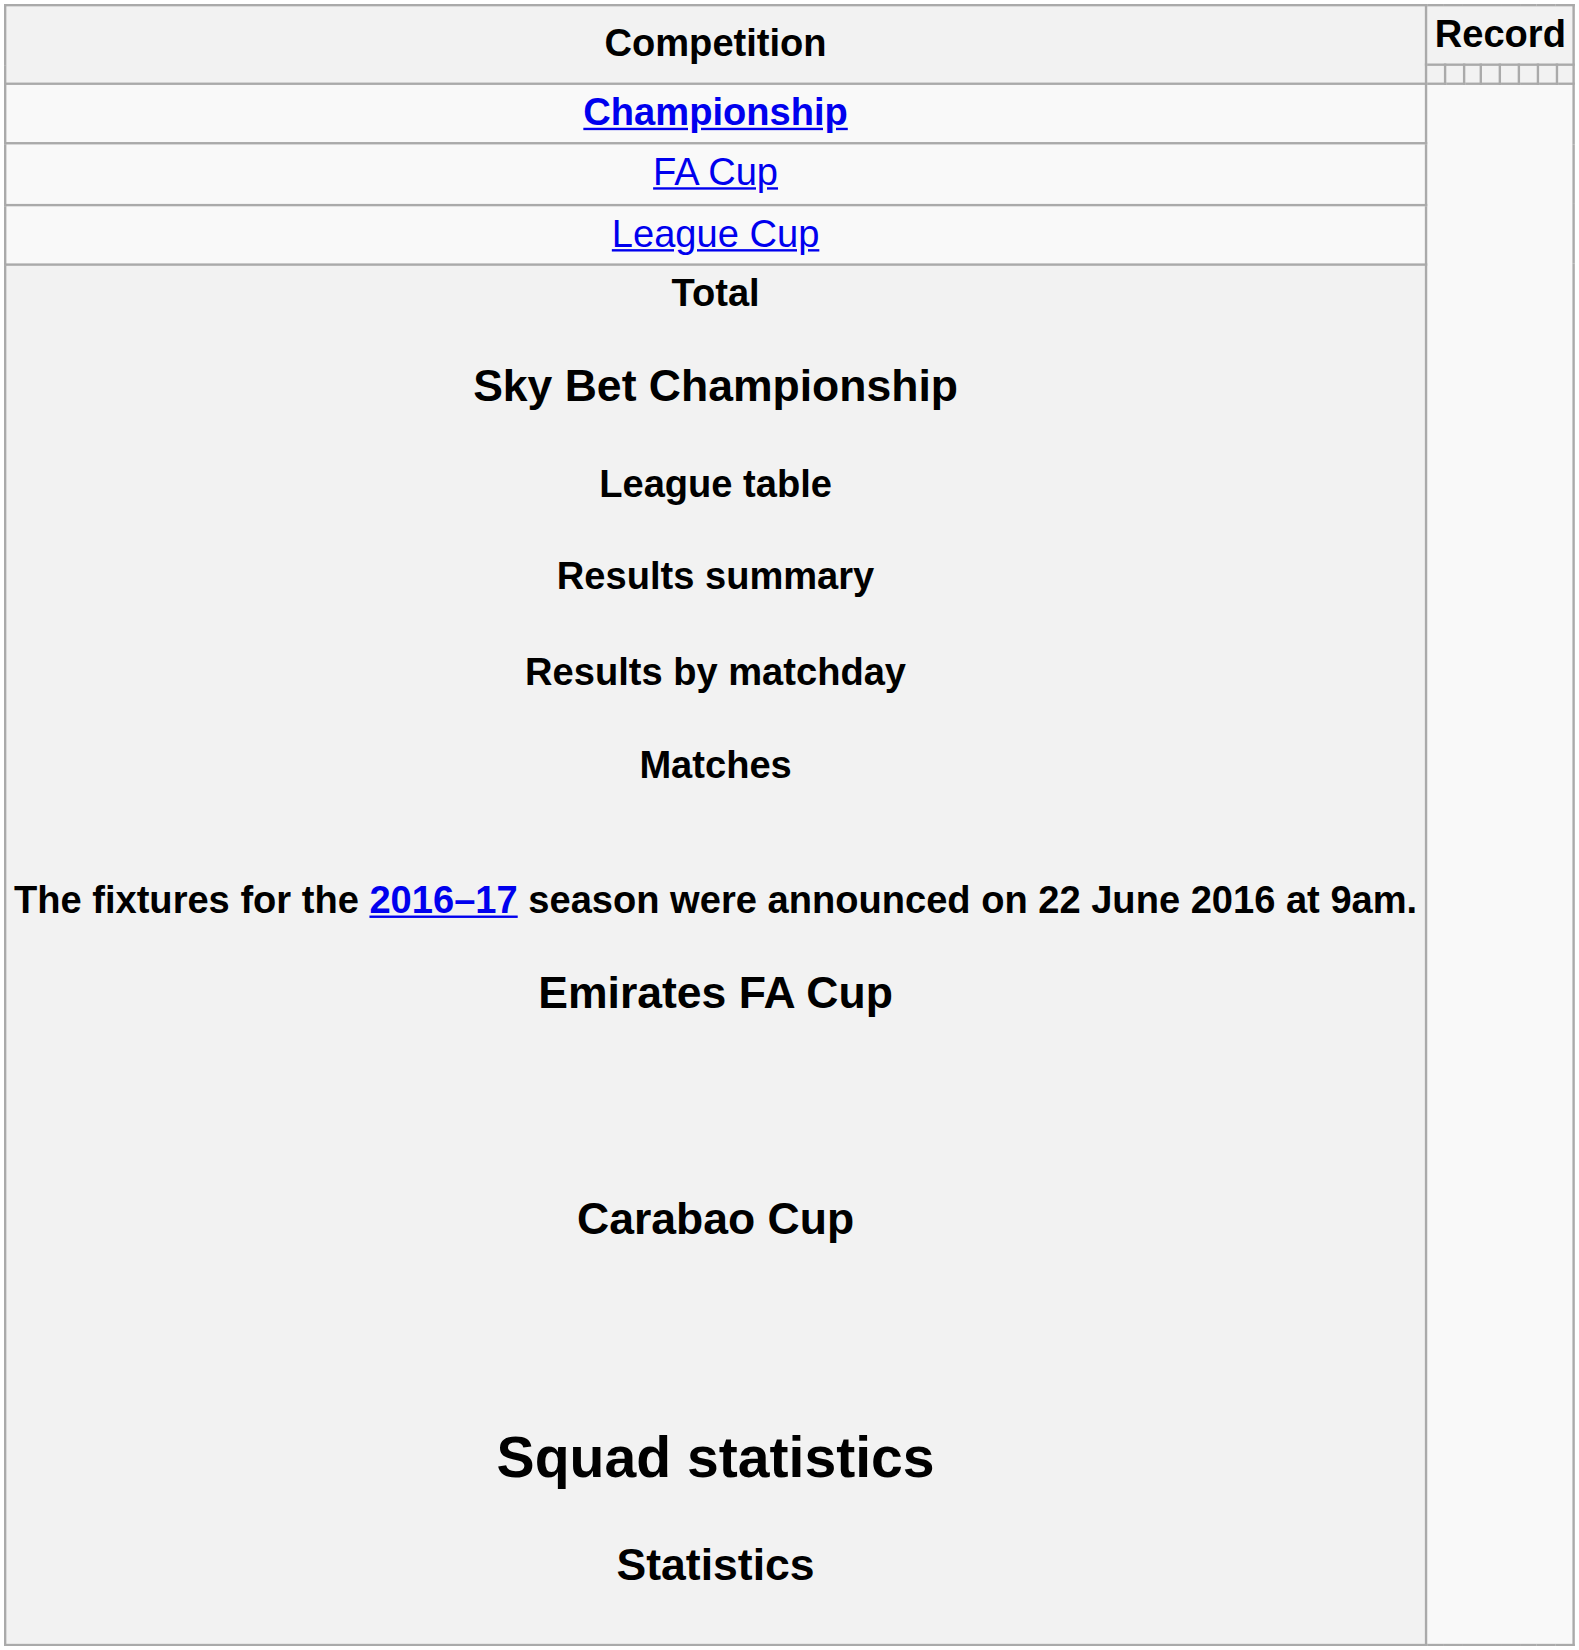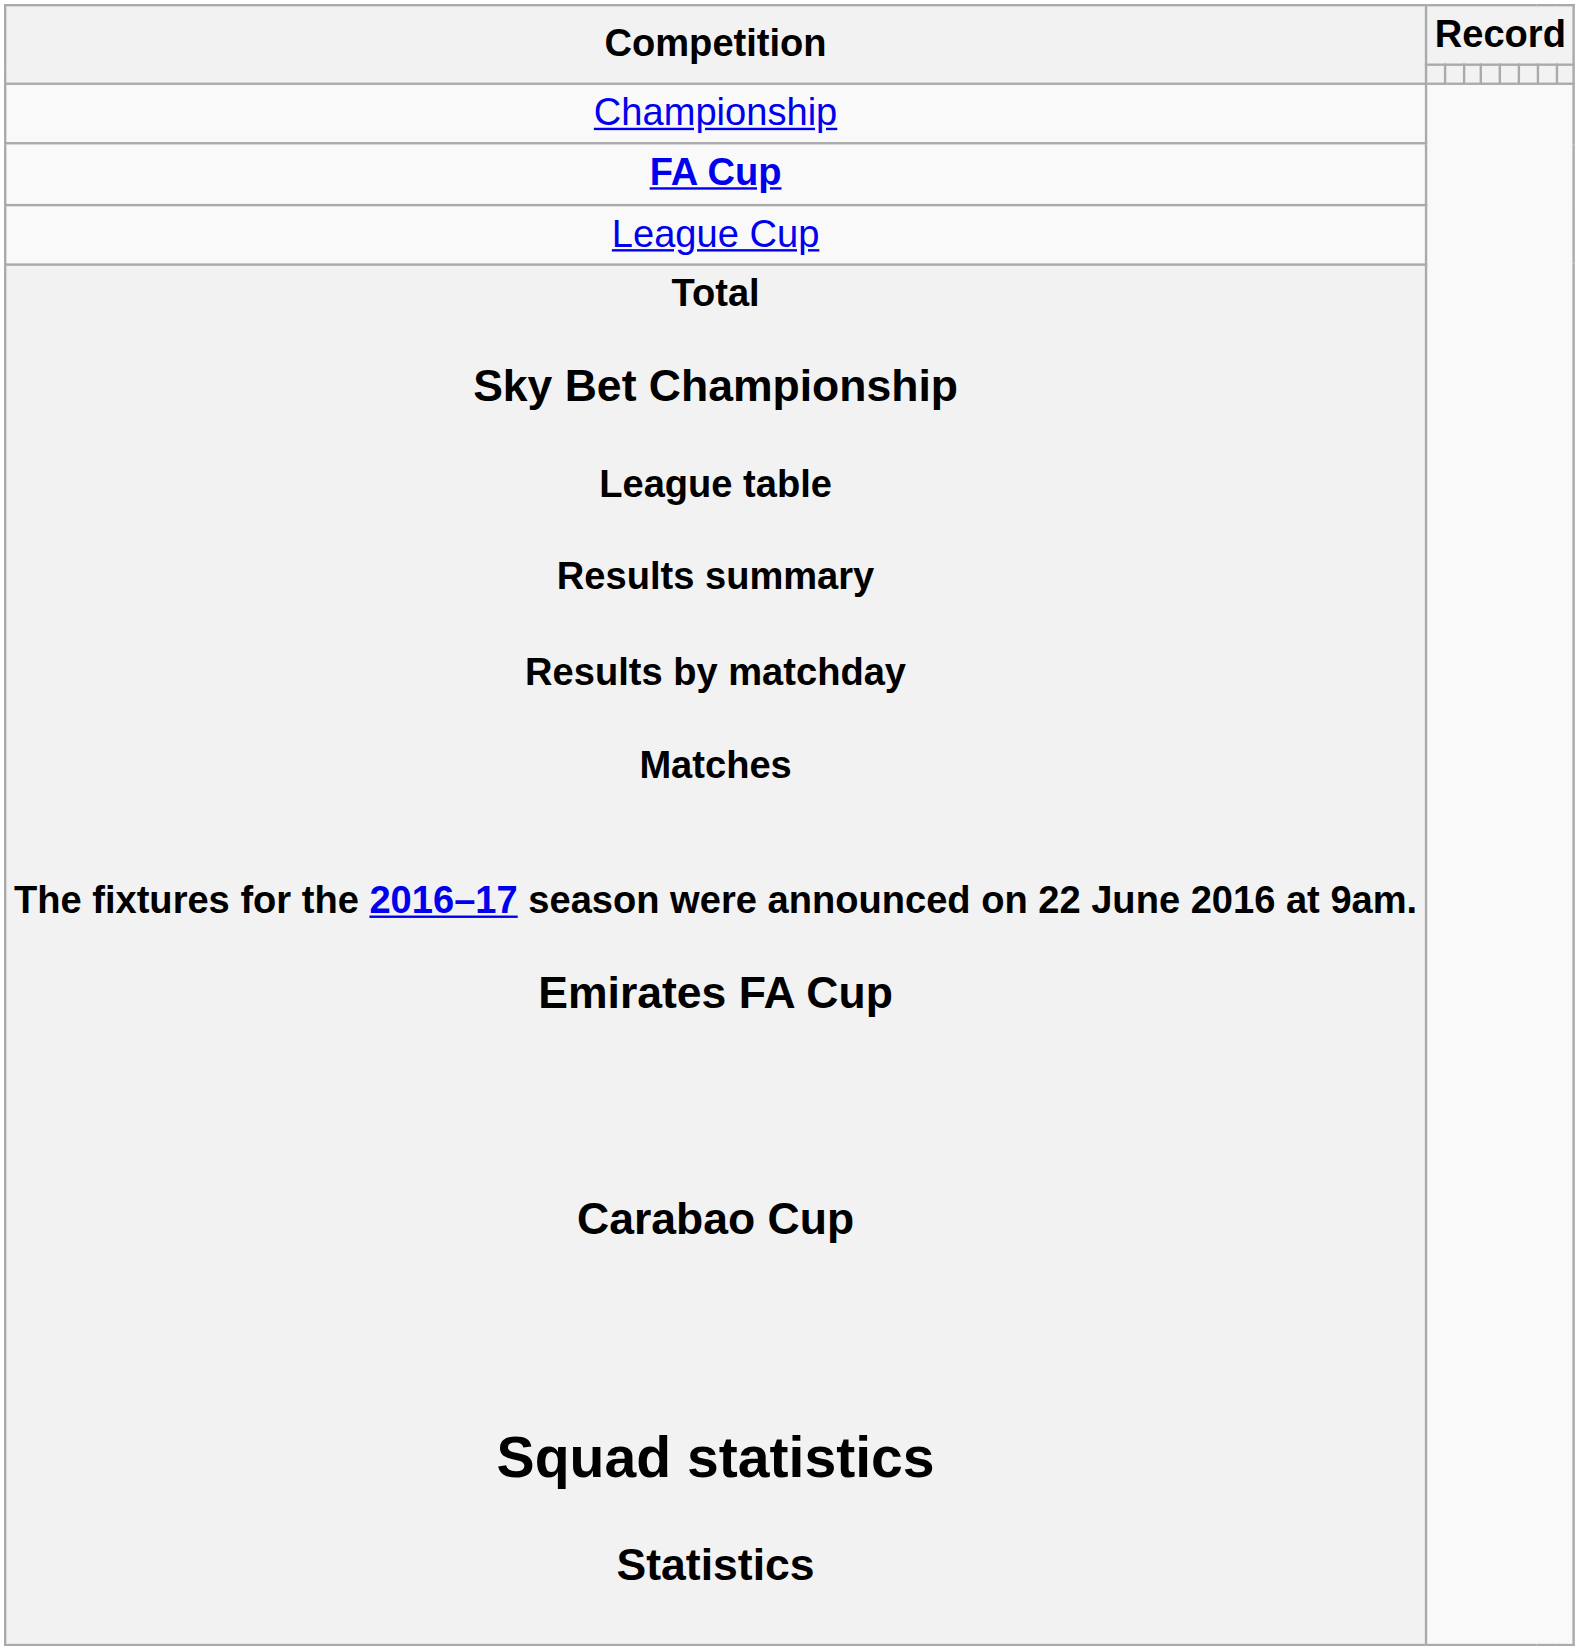Championship | Competition: bold -> normal
FA Cup | Competition: normal -> bold
